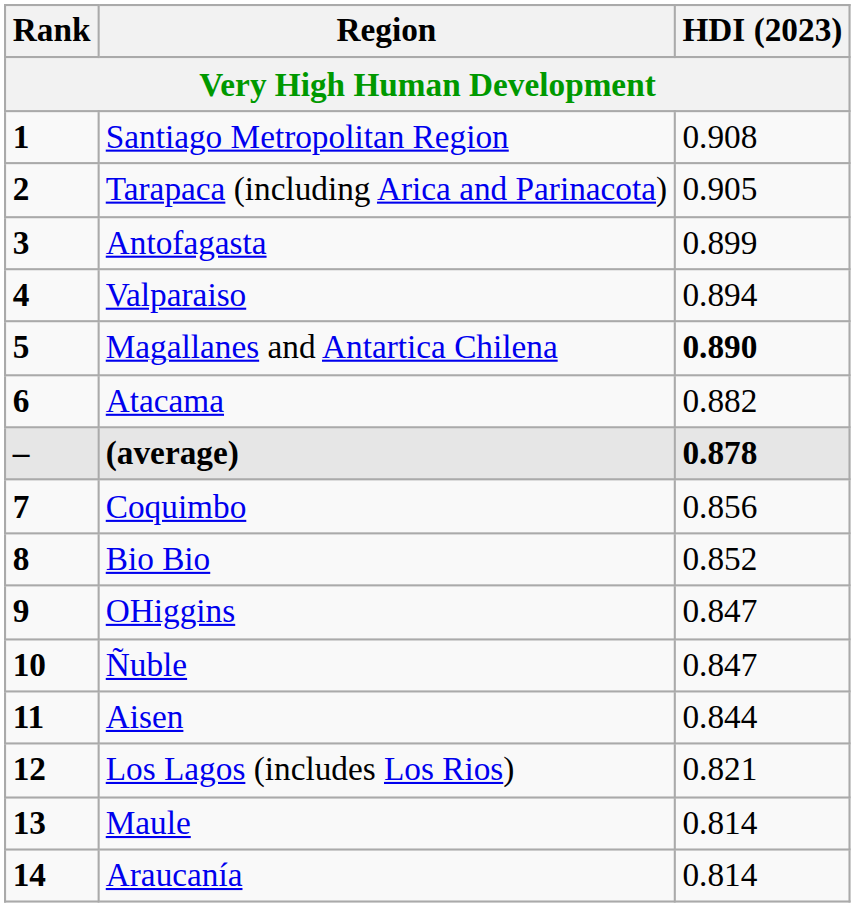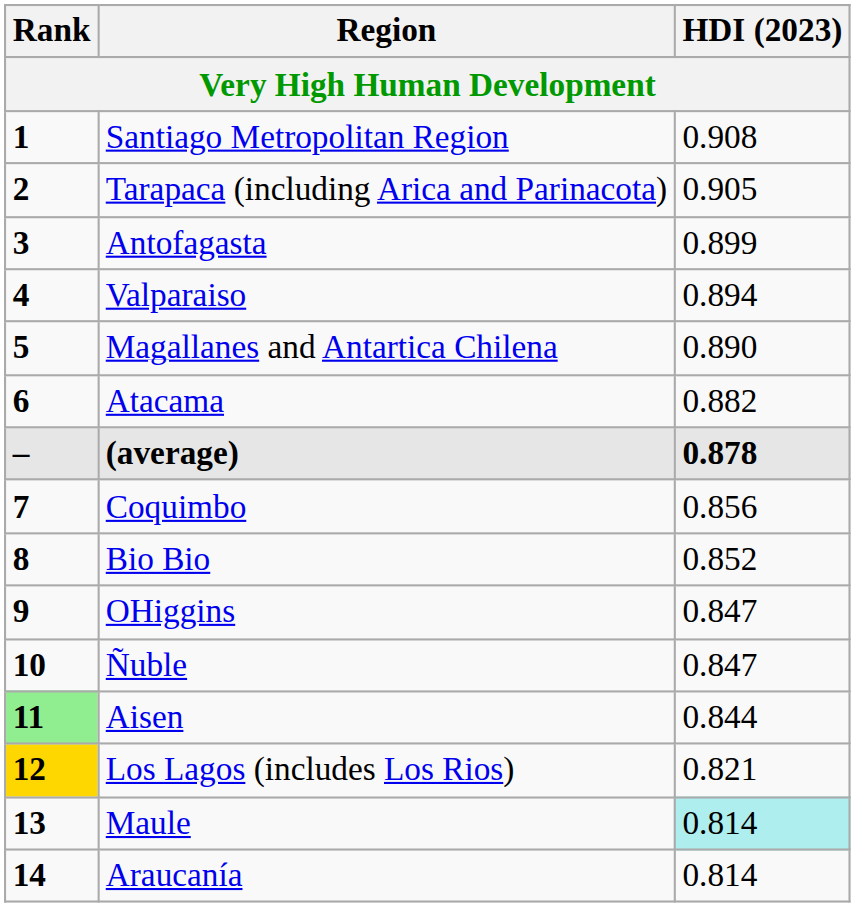Magallanes and Antartica Chilena | HDI (2023): bold -> normal
Aisen | Rank: no background -> lightgreen background
Los Lagos (includes Los Rios) | Rank: no background -> gold background
Maule | HDI (2023): no background -> paleturquoise background
